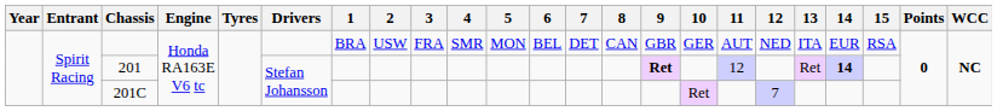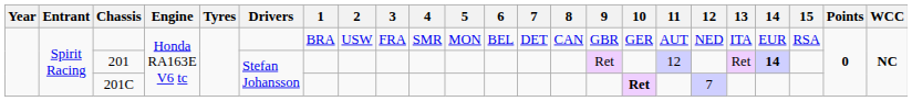201 | 9: bold -> normal
201C | 10: normal -> bold
